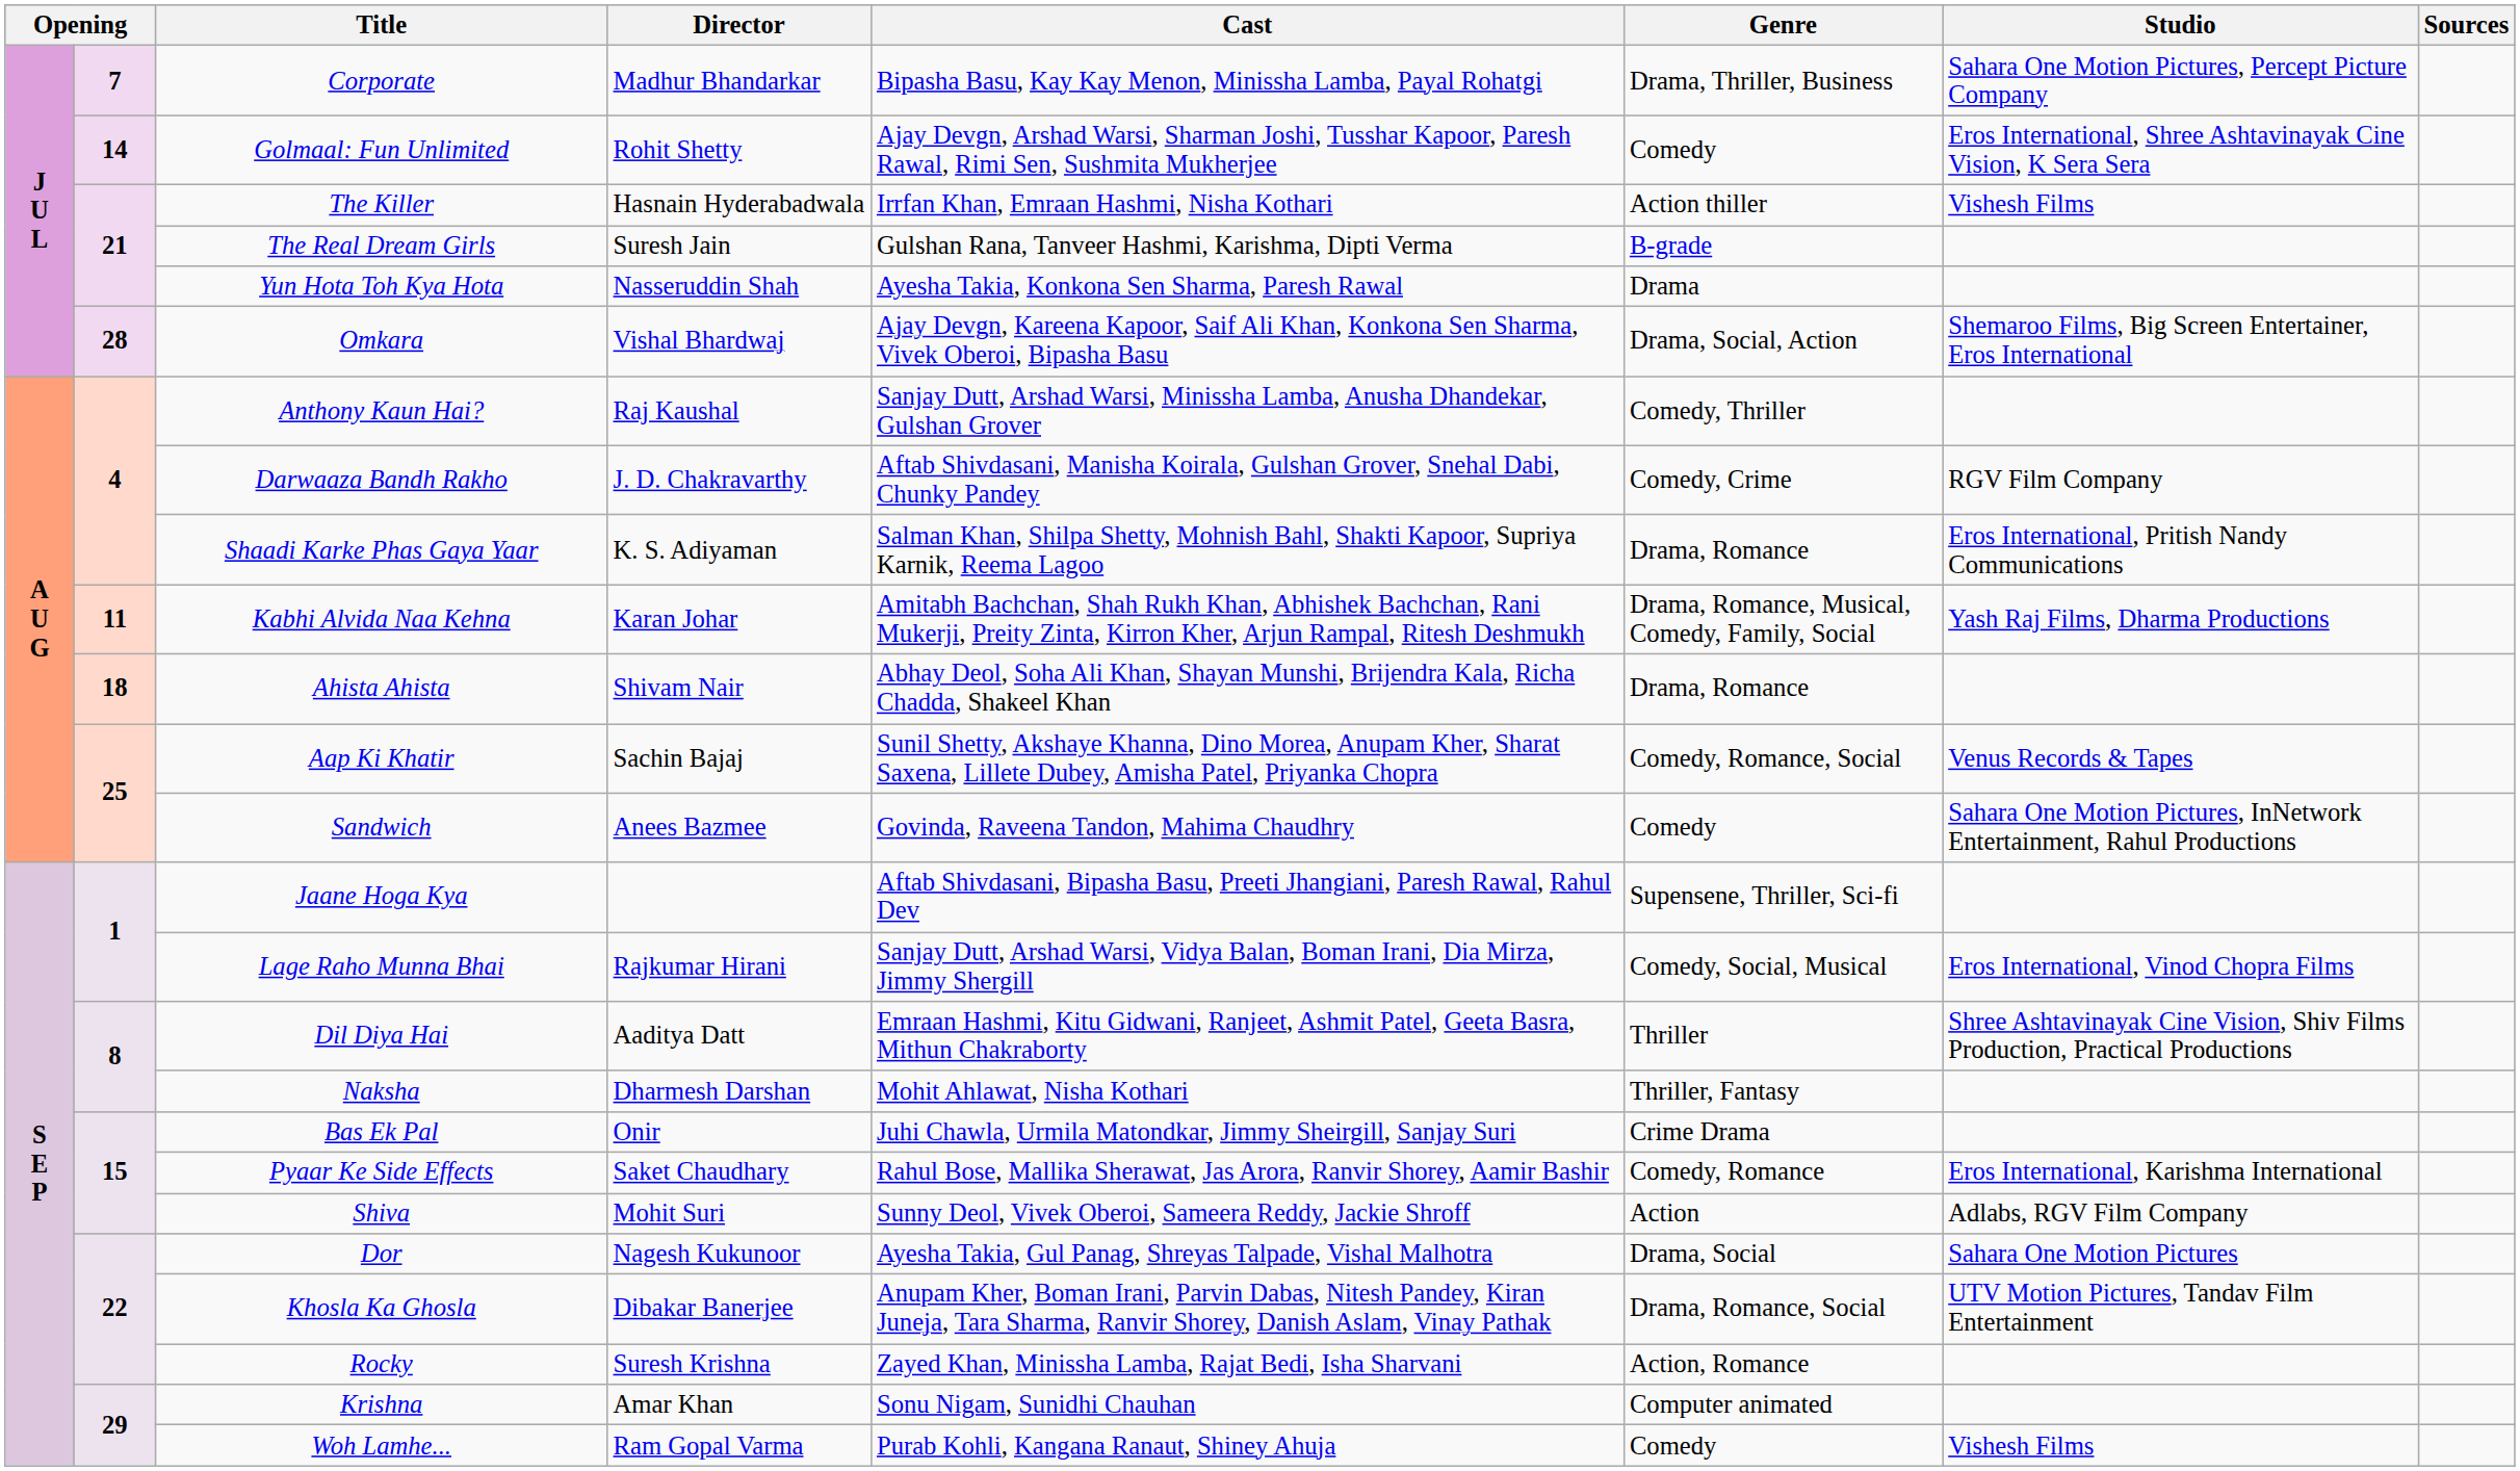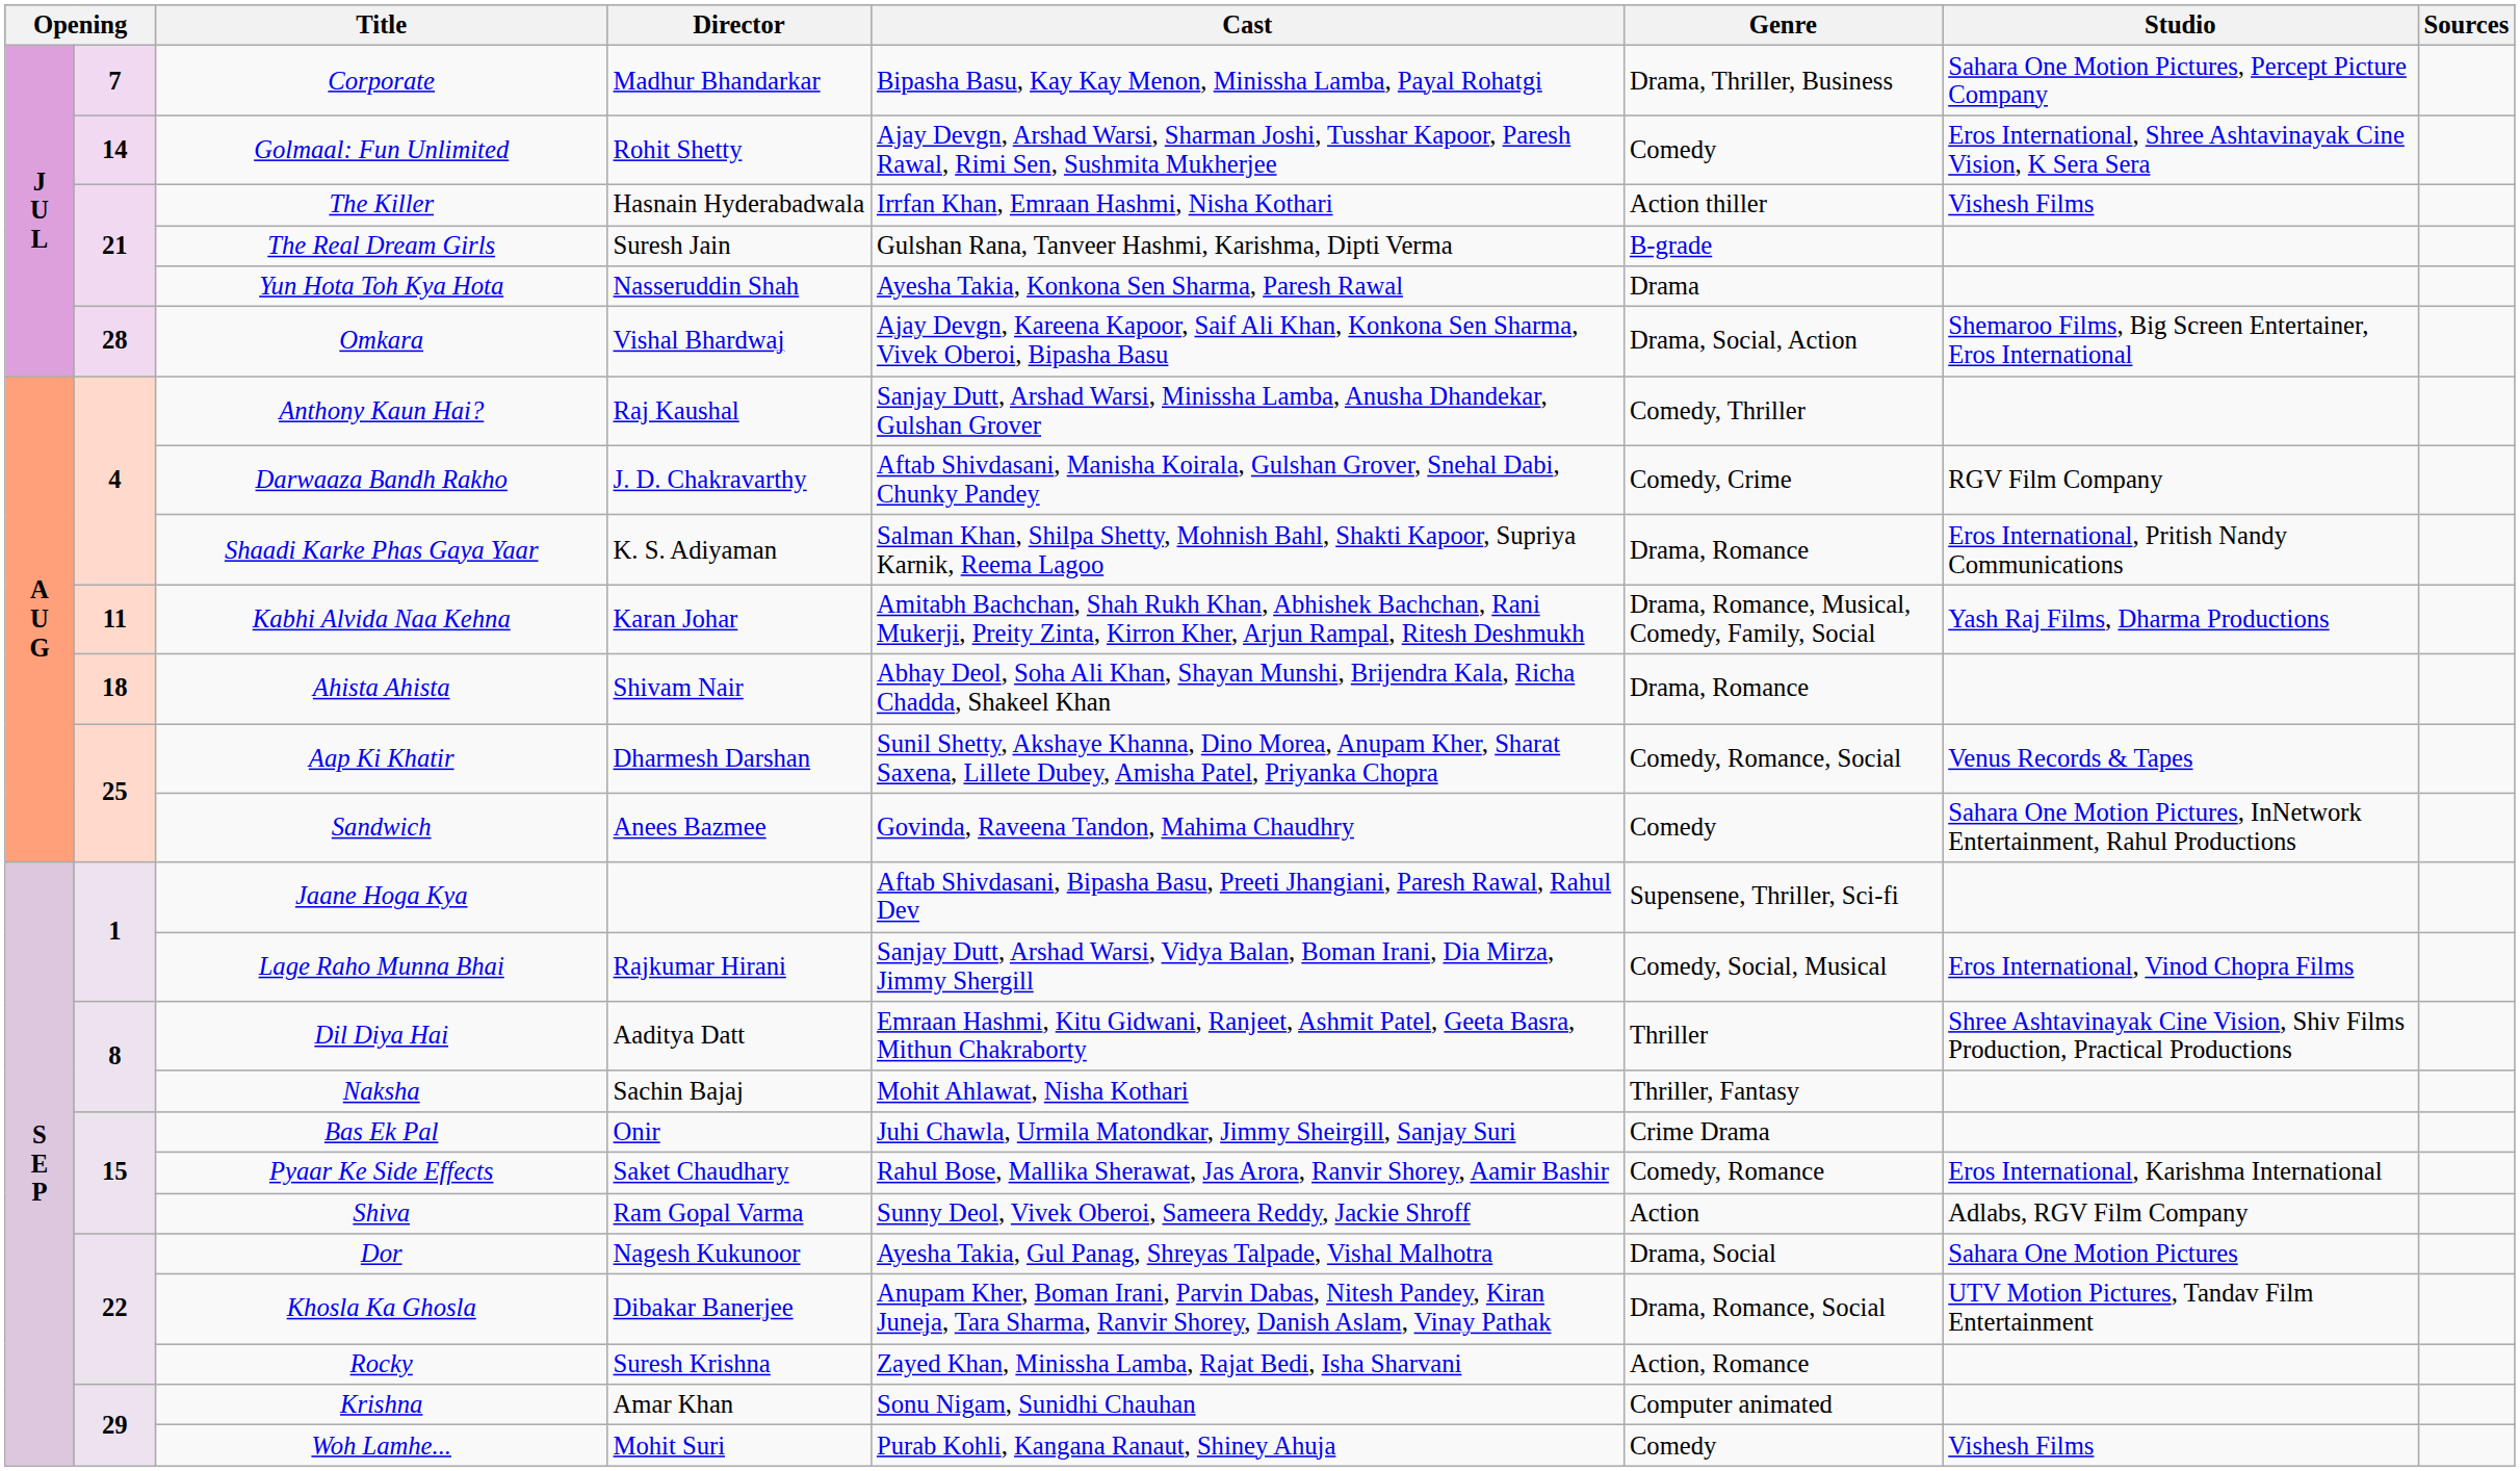Aap Ki Khatir | Director: Sachin Bajaj -> Dharmesh Darshan
Naksha | Director: Dharmesh Darshan -> Sachin Bajaj
Shiva | Director: Mohit Suri -> Ram Gopal Varma
Woh Lamhe... | Director: Ram Gopal Varma -> Mohit Suri
